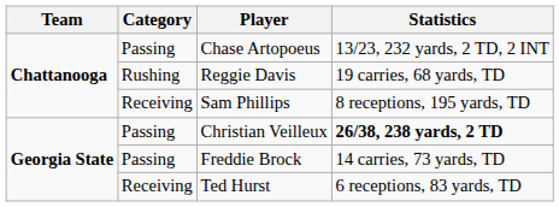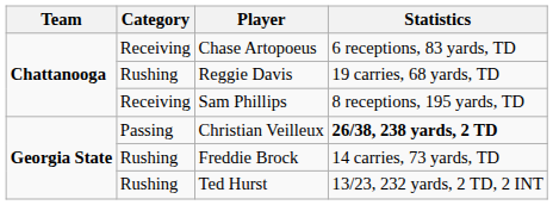Chase Artopoeus | Category: Passing -> Receiving
Chase Artopoeus | Statistics: 13/23, 232 yards, 2 TD, 2 INT -> 6 receptions, 83 yards, TD
Freddie Brock | Category: Passing -> Rushing
Ted Hurst | Category: Receiving -> Rushing
Ted Hurst | Statistics: 6 receptions, 83 yards, TD -> 13/23, 232 yards, 2 TD, 2 INT
